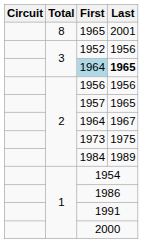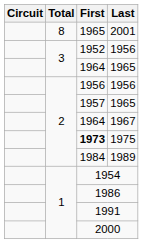1964 / 1965 | First: lightblue background -> no background
1964 / 1965 | Last: bold -> normal
1973 | First: normal -> bold
